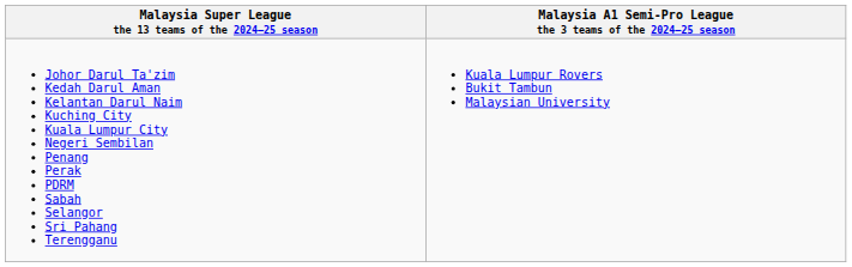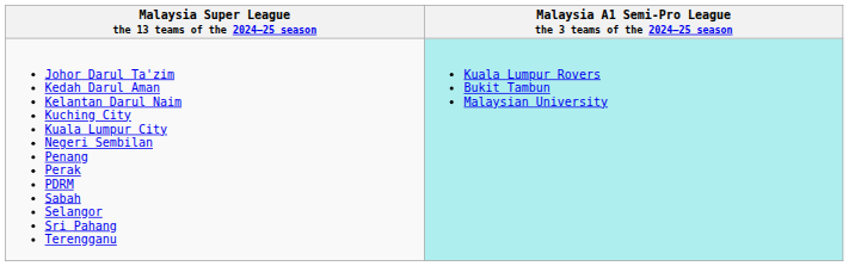row 2 | column 2: no background -> paleturquoise background
